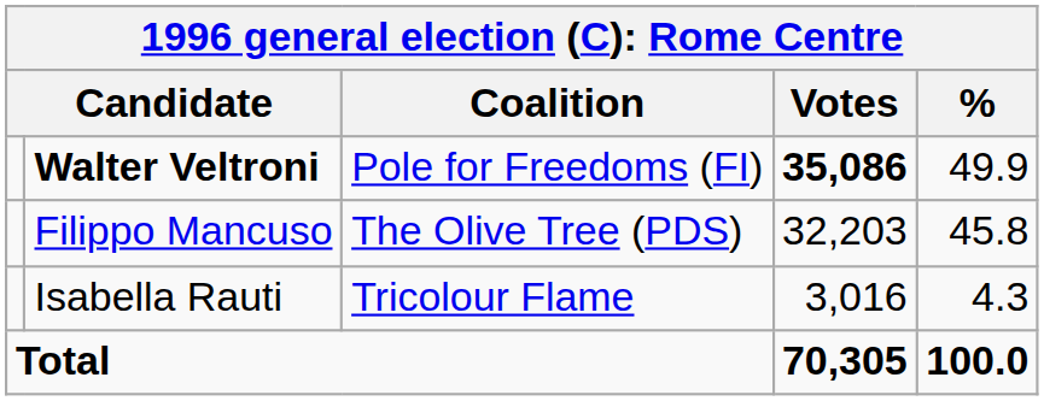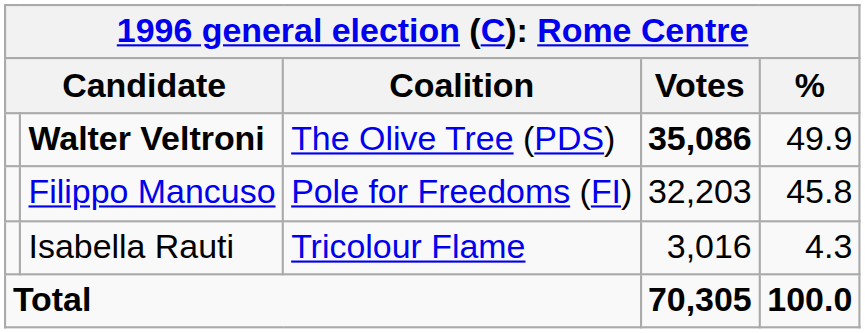Walter Veltroni | Coalition: Pole for Freedoms (FI) -> The Olive Tree (PDS)
Filippo Mancuso | Coalition: The Olive Tree (PDS) -> Pole for Freedoms (FI)
